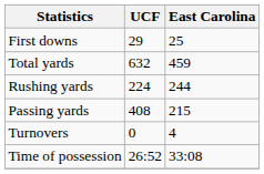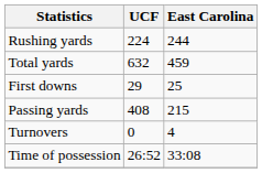rows swapped: First downs <-> Rushing yards
